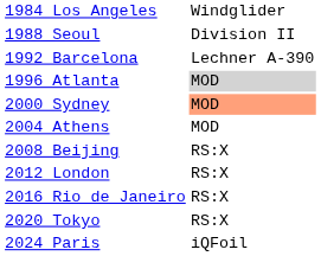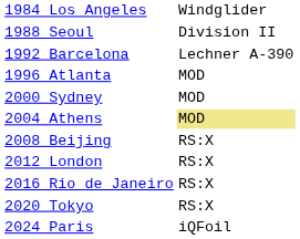1996 Atlanta | column 2: lightgrey background -> no background
2000 Sydney | column 2: lightsalmon background -> no background
2004 Athens | column 2: no background -> khaki background
